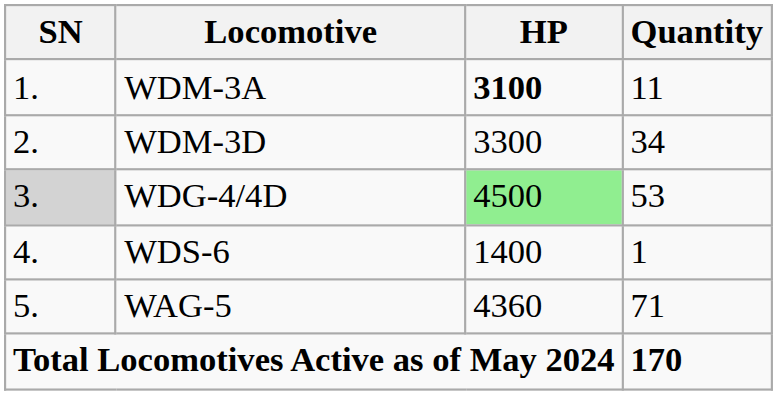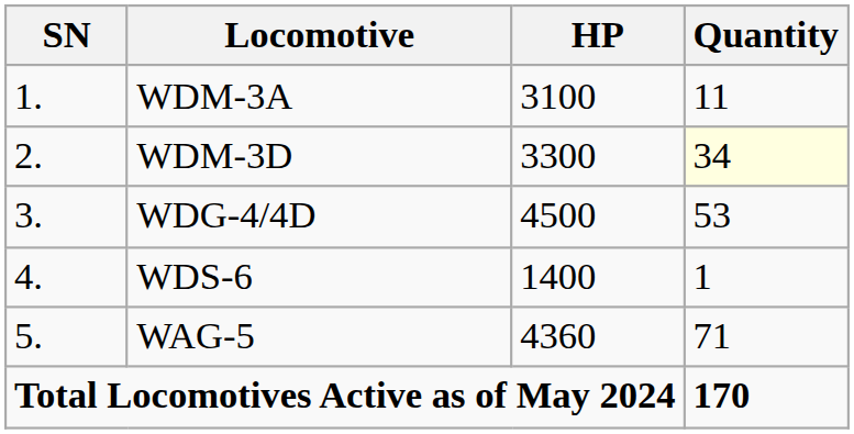WDM-3A | HP: bold -> normal
WDM-3D | Quantity: no background -> lightyellow background
WDG-4/4D | SN: lightgrey background -> no background
WDG-4/4D | HP: lightgreen background -> no background
